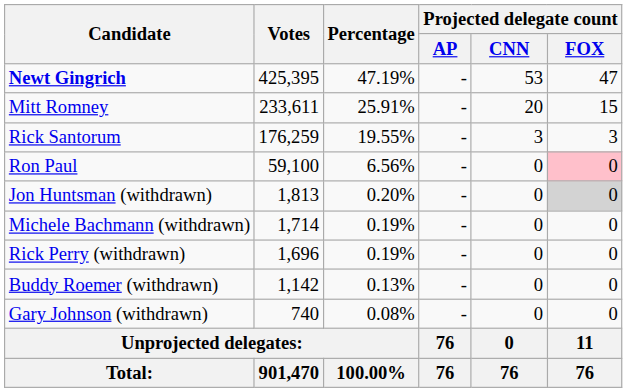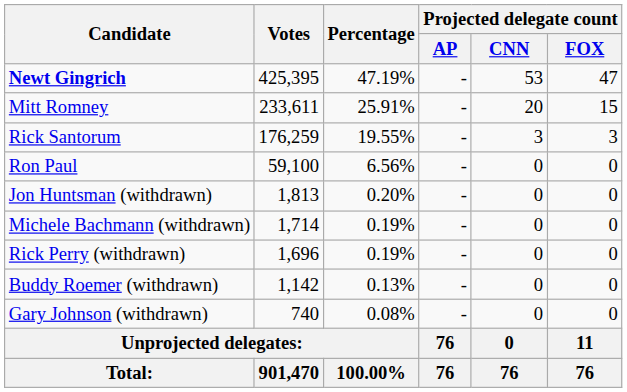Ron Paul | Projected delegate count / FOX: pink background -> no background
Jon Huntsman (withdrawn) | Projected delegate count / FOX: lightgrey background -> no background
